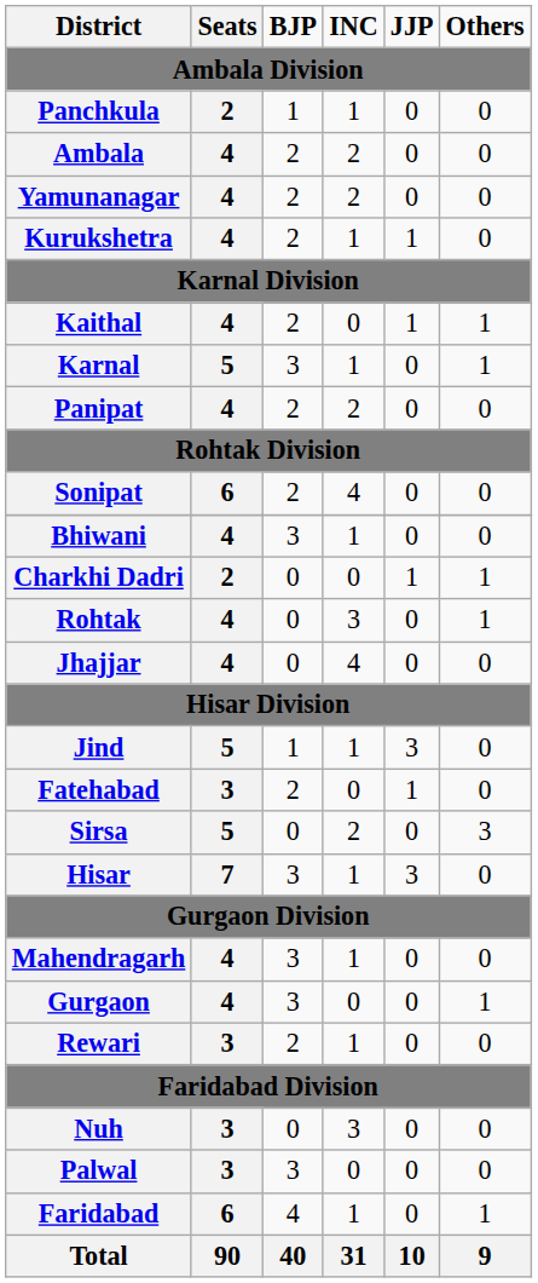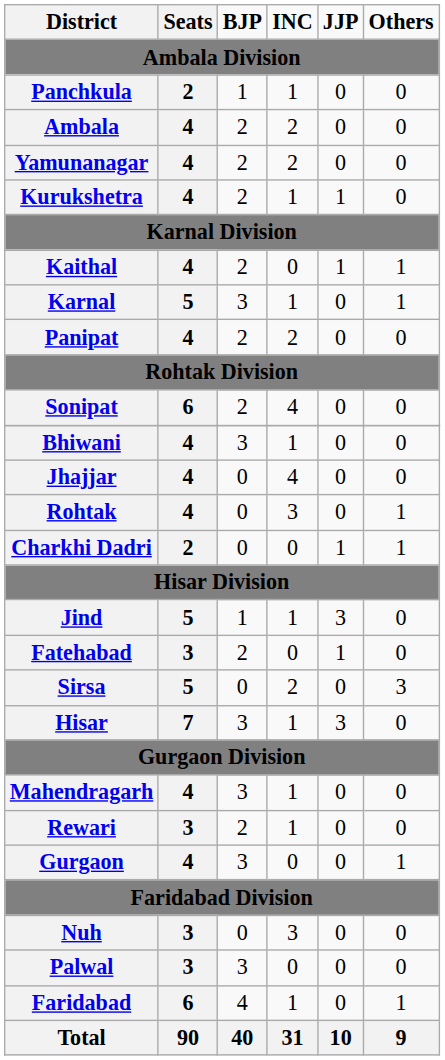rows swapped: Charkhi Dadri <-> Jhajjar
rows swapped: Rewari <-> Gurgaon
